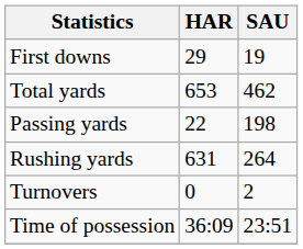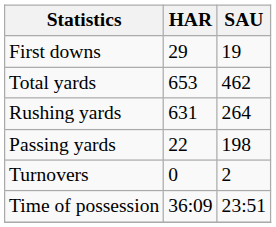rows swapped: Rushing yards <-> Passing yards
